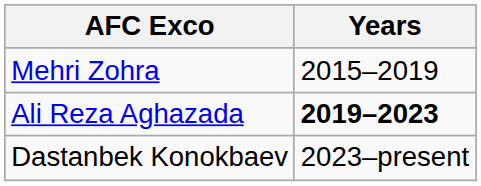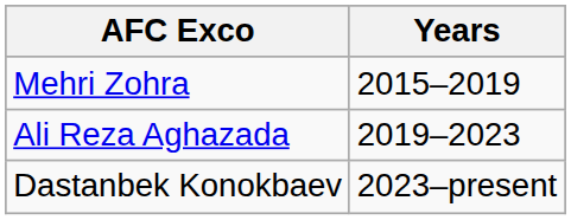Ali Reza Aghazada | Years: bold -> normal
